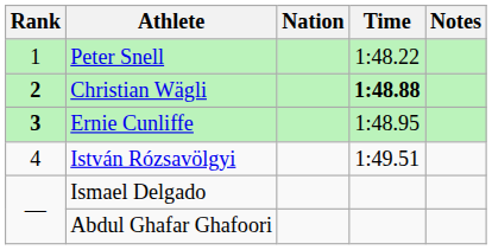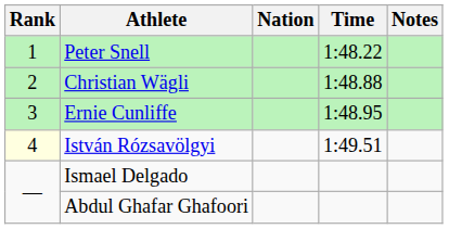Christian Wägli | Rank: bold -> normal
Christian Wägli | Time: bold -> normal
Ernie Cunliffe | Rank: bold -> normal
István Rózsavölgyi | Rank: no background -> lightyellow background
